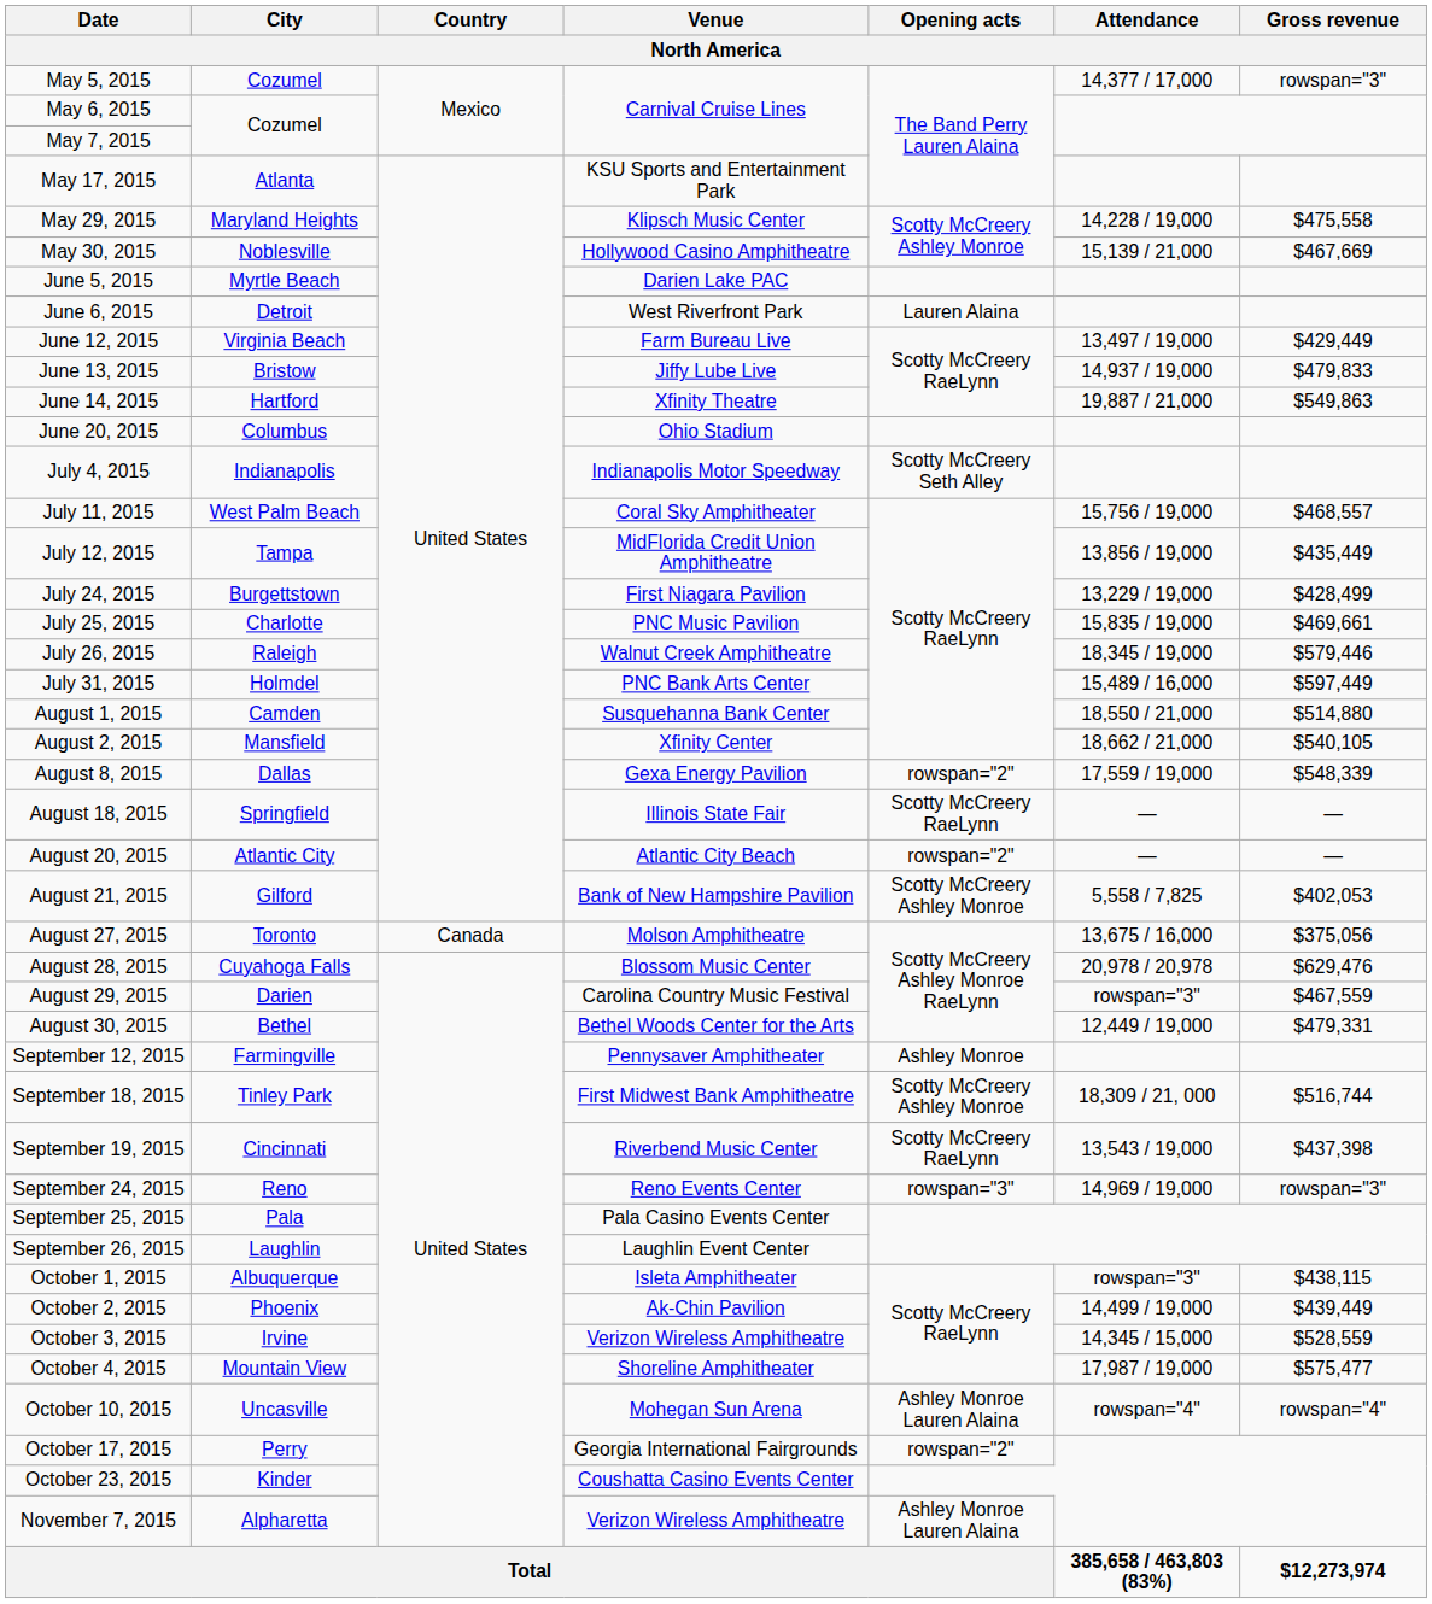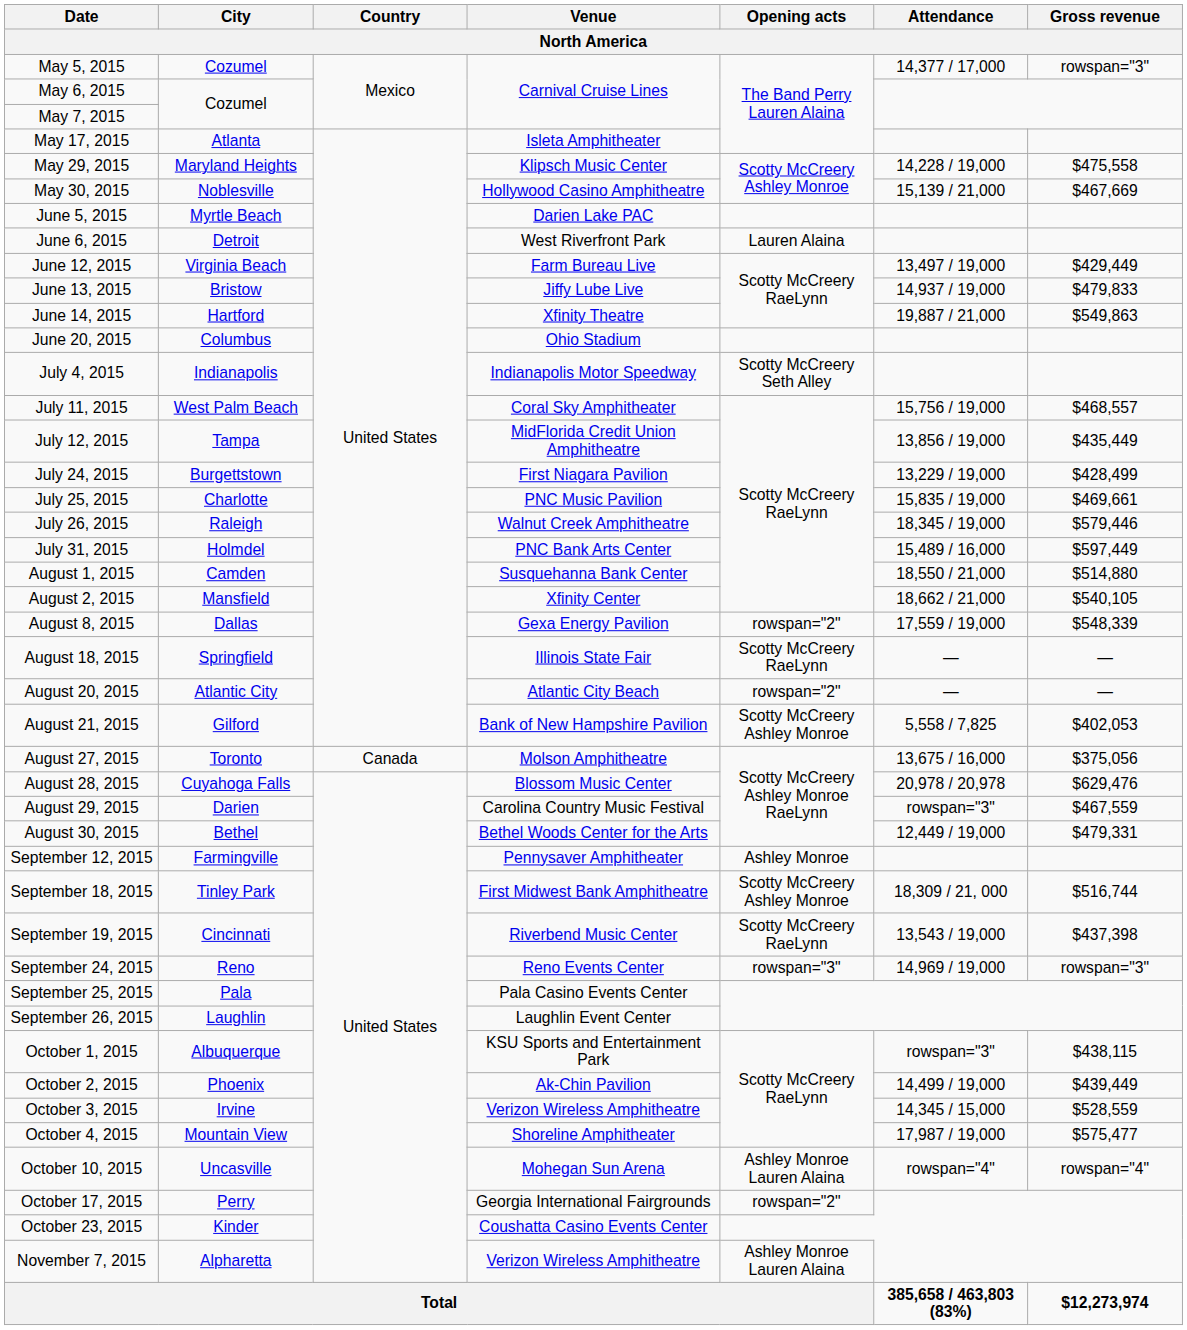May 17, 2015 | Venue: KSU Sports and Entertainment Park -> Isleta Amphitheater
October 1, 2015 | Venue: Isleta Amphitheater -> KSU Sports and Entertainment Park
